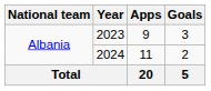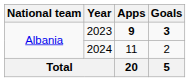2023 | Apps: normal -> bold
2023 | Goals: normal -> bold
